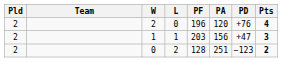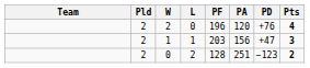columns swapped: Team <-> Pld
